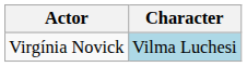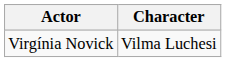Virgínia Novick | Character: lightblue background -> no background
